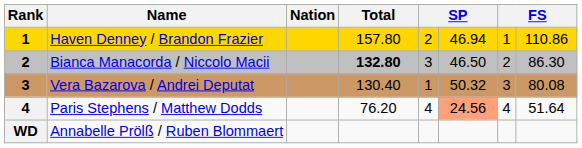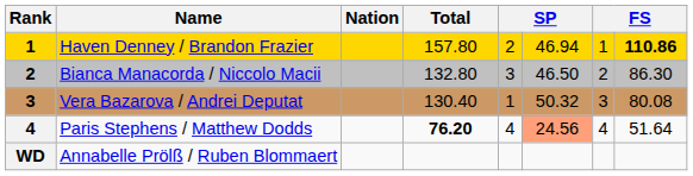Haven Denney / Brandon Frazier | column 8: normal -> bold
Bianca Manacorda / Niccolo Macii | Total: bold -> normal
Paris Stephens / Matthew Dodds | Total: normal -> bold
